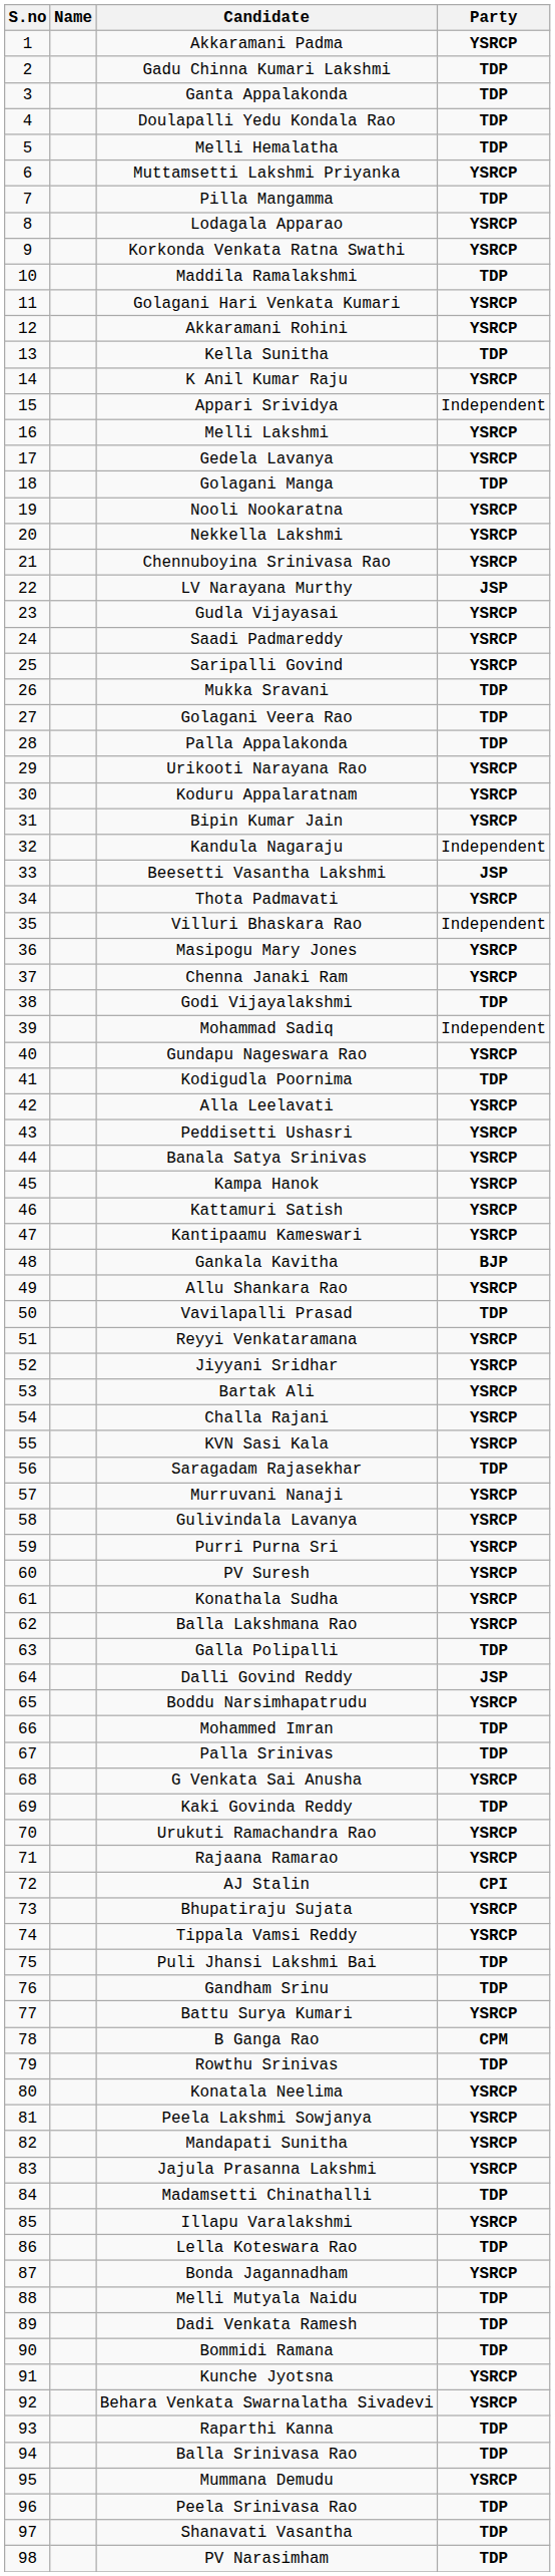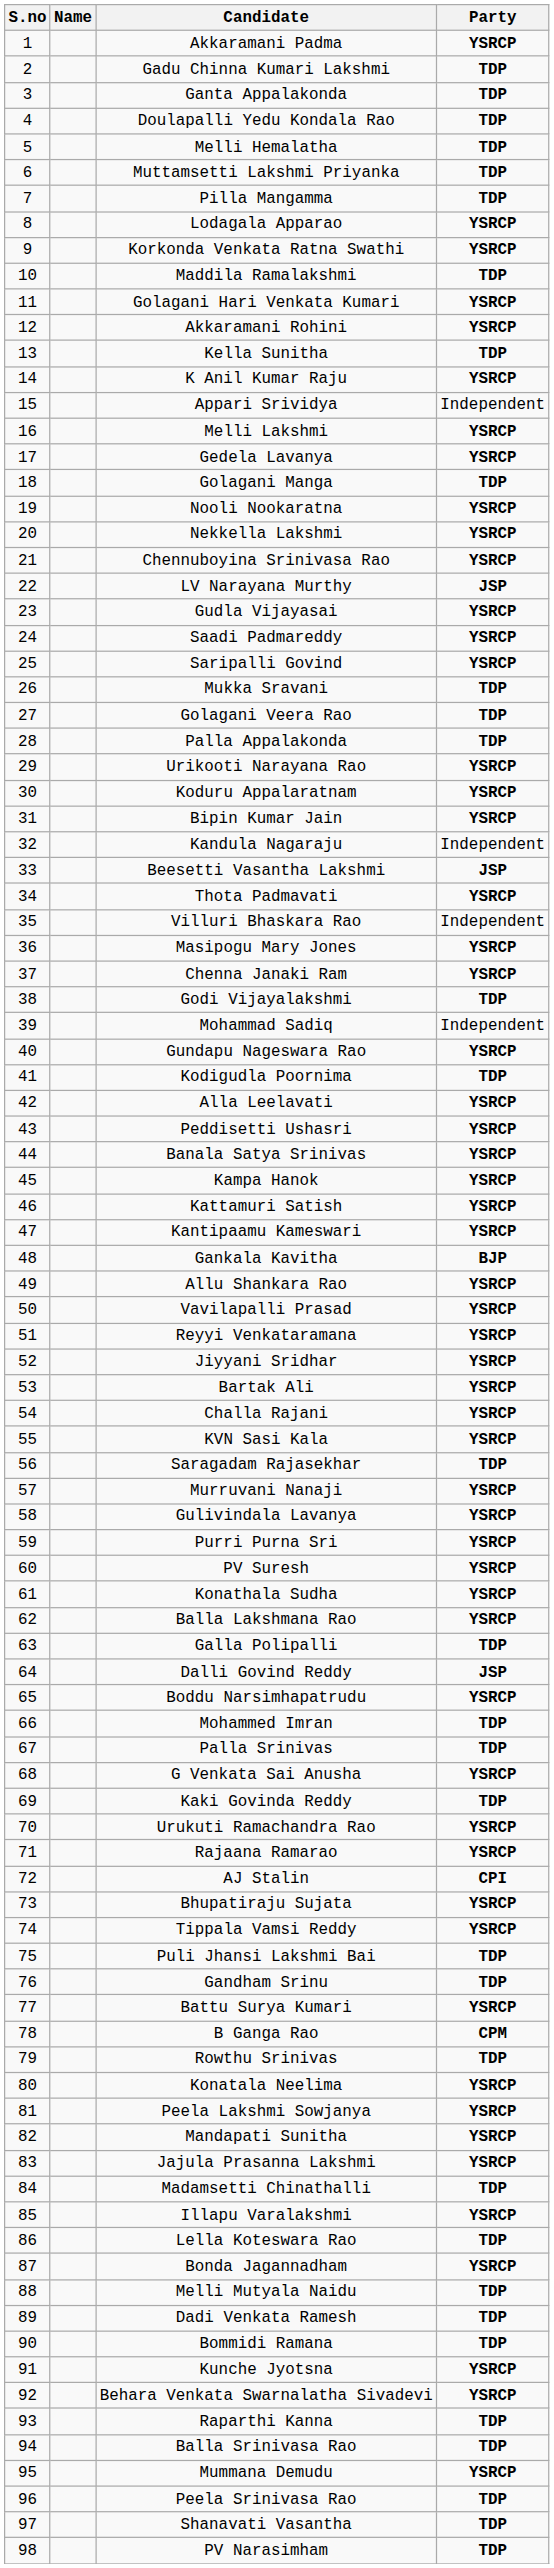Muttamsetti Lakshmi Priyanka | Party: YSRCP -> TDP
Vavilapalli Prasad | Party: TDP -> YSRCP
